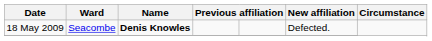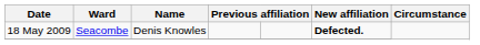18 May 2009 | Name: bold -> normal
18 May 2009 | column 6: normal -> bold
